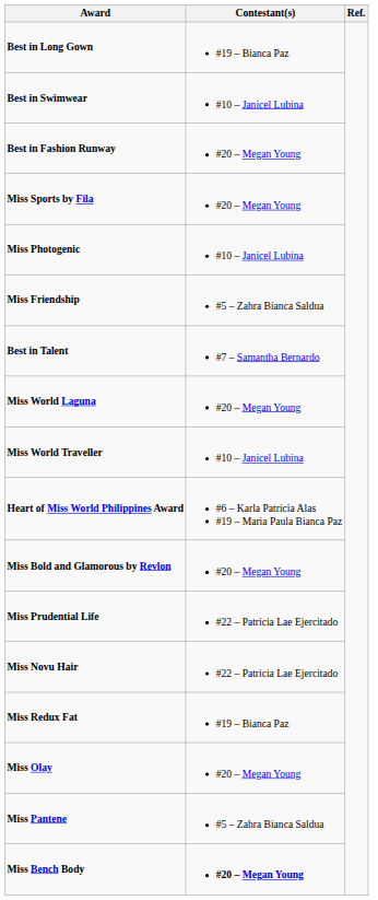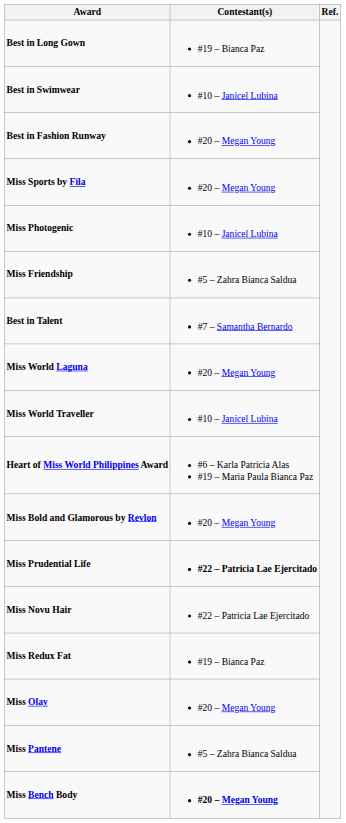Miss Prudential Life | Contestant(s): normal -> bold
